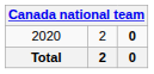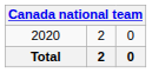2020 | column 3: bold -> normal
